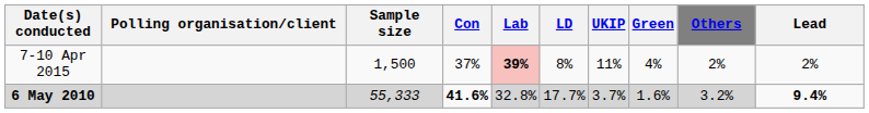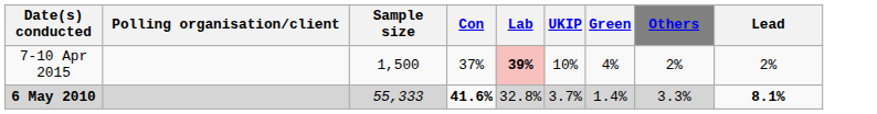- column: LD | 8% | 17.7%
7-10 Apr 2015 | UKIP: 11% -> 10%
6 May 2010 | Green: 1.6% -> 1.4%
6 May 2010 | Others: 3.2% -> 3.3%
6 May 2010 | Lead: 9.4% -> 8.1%
